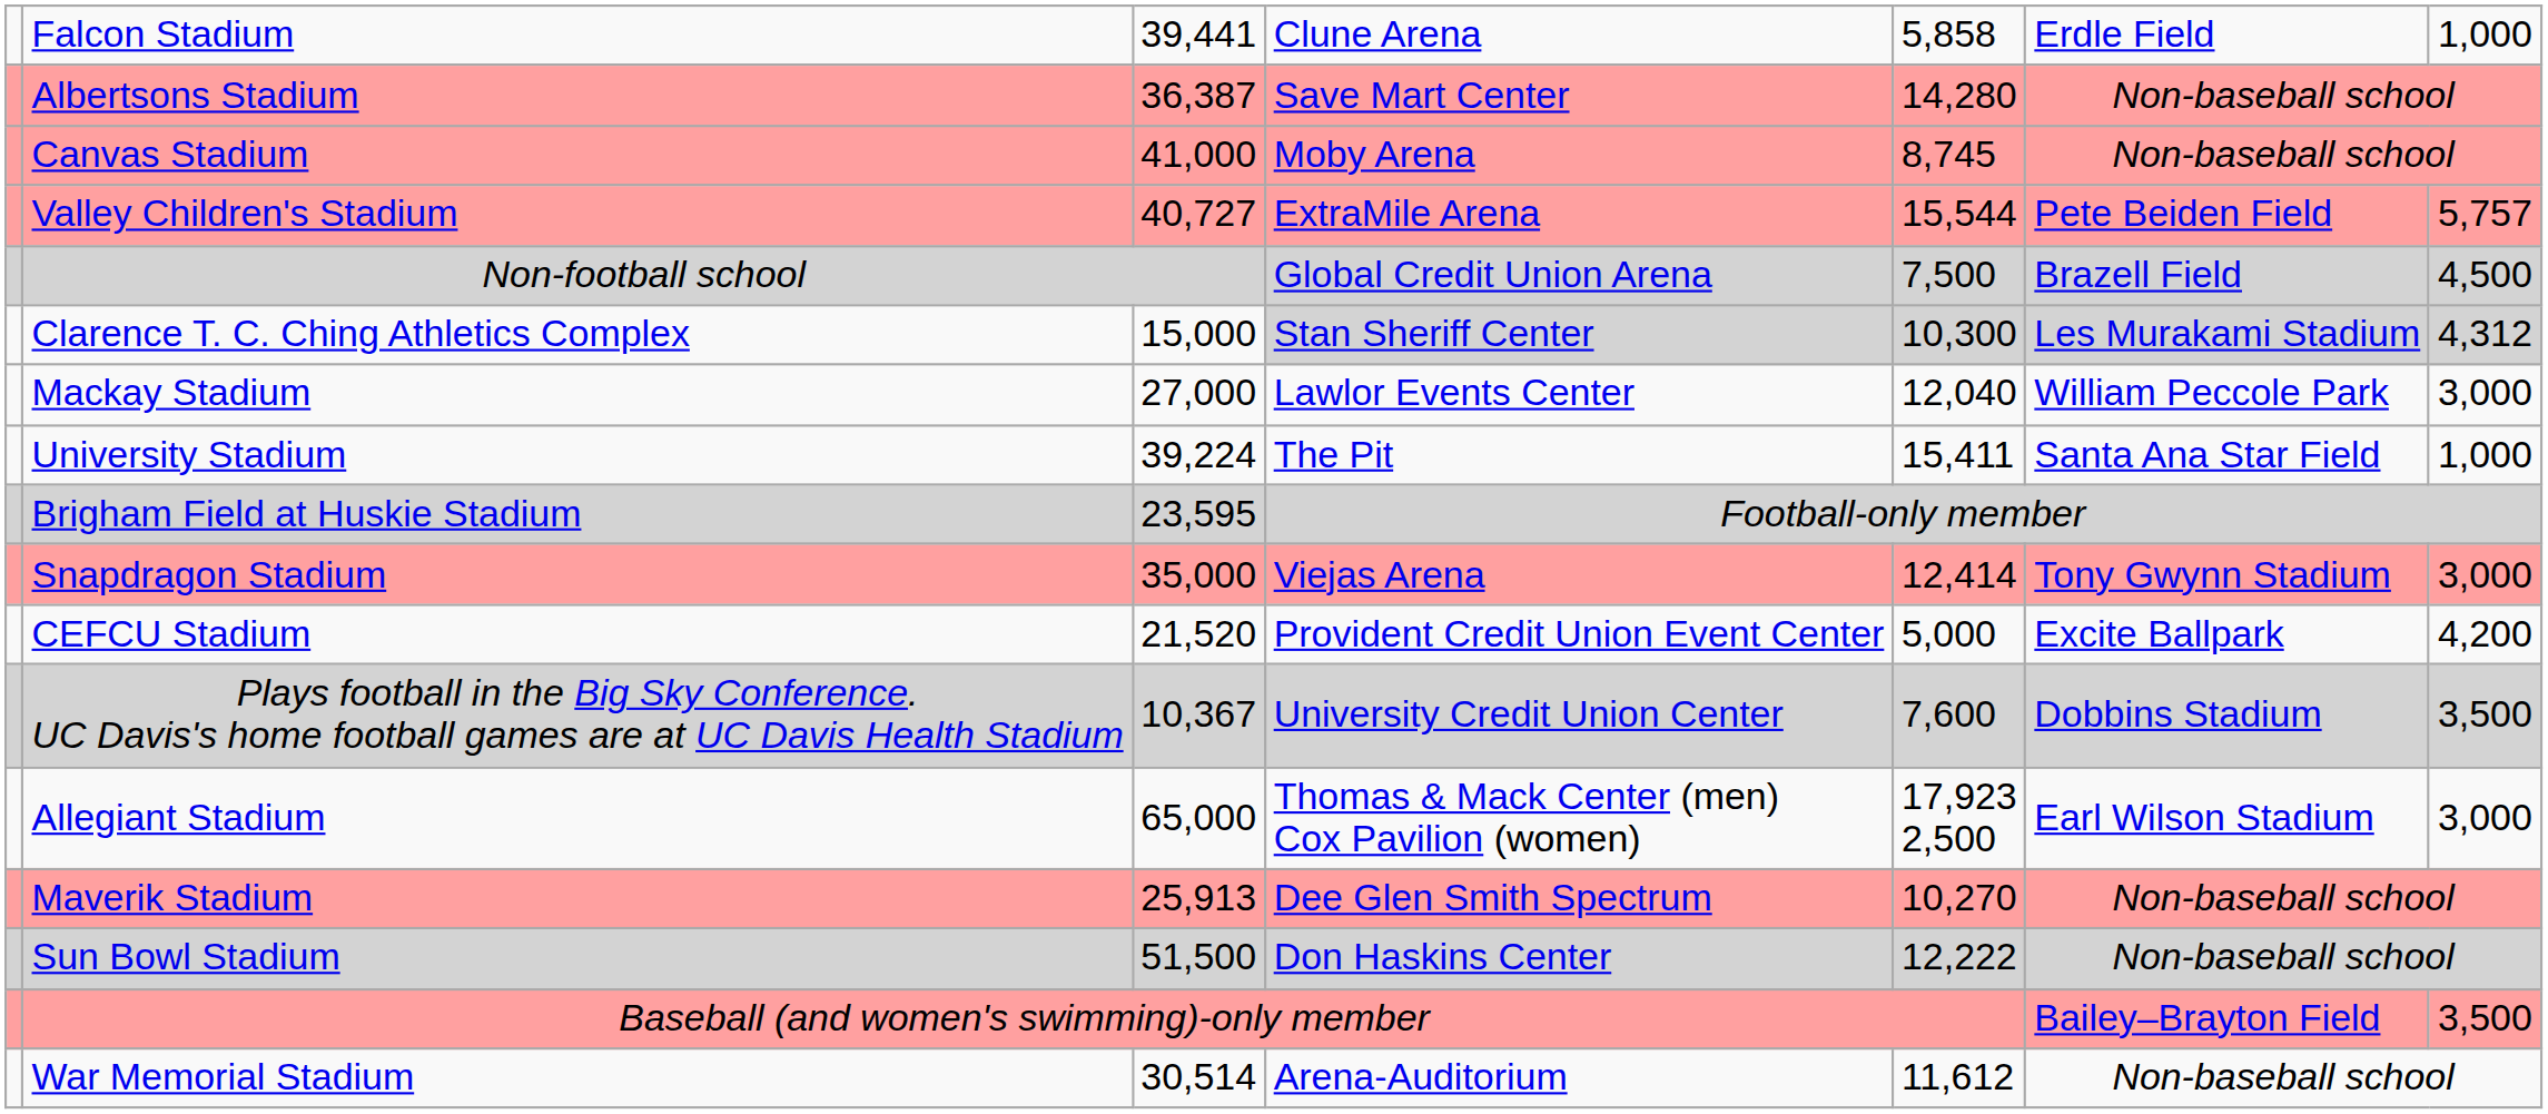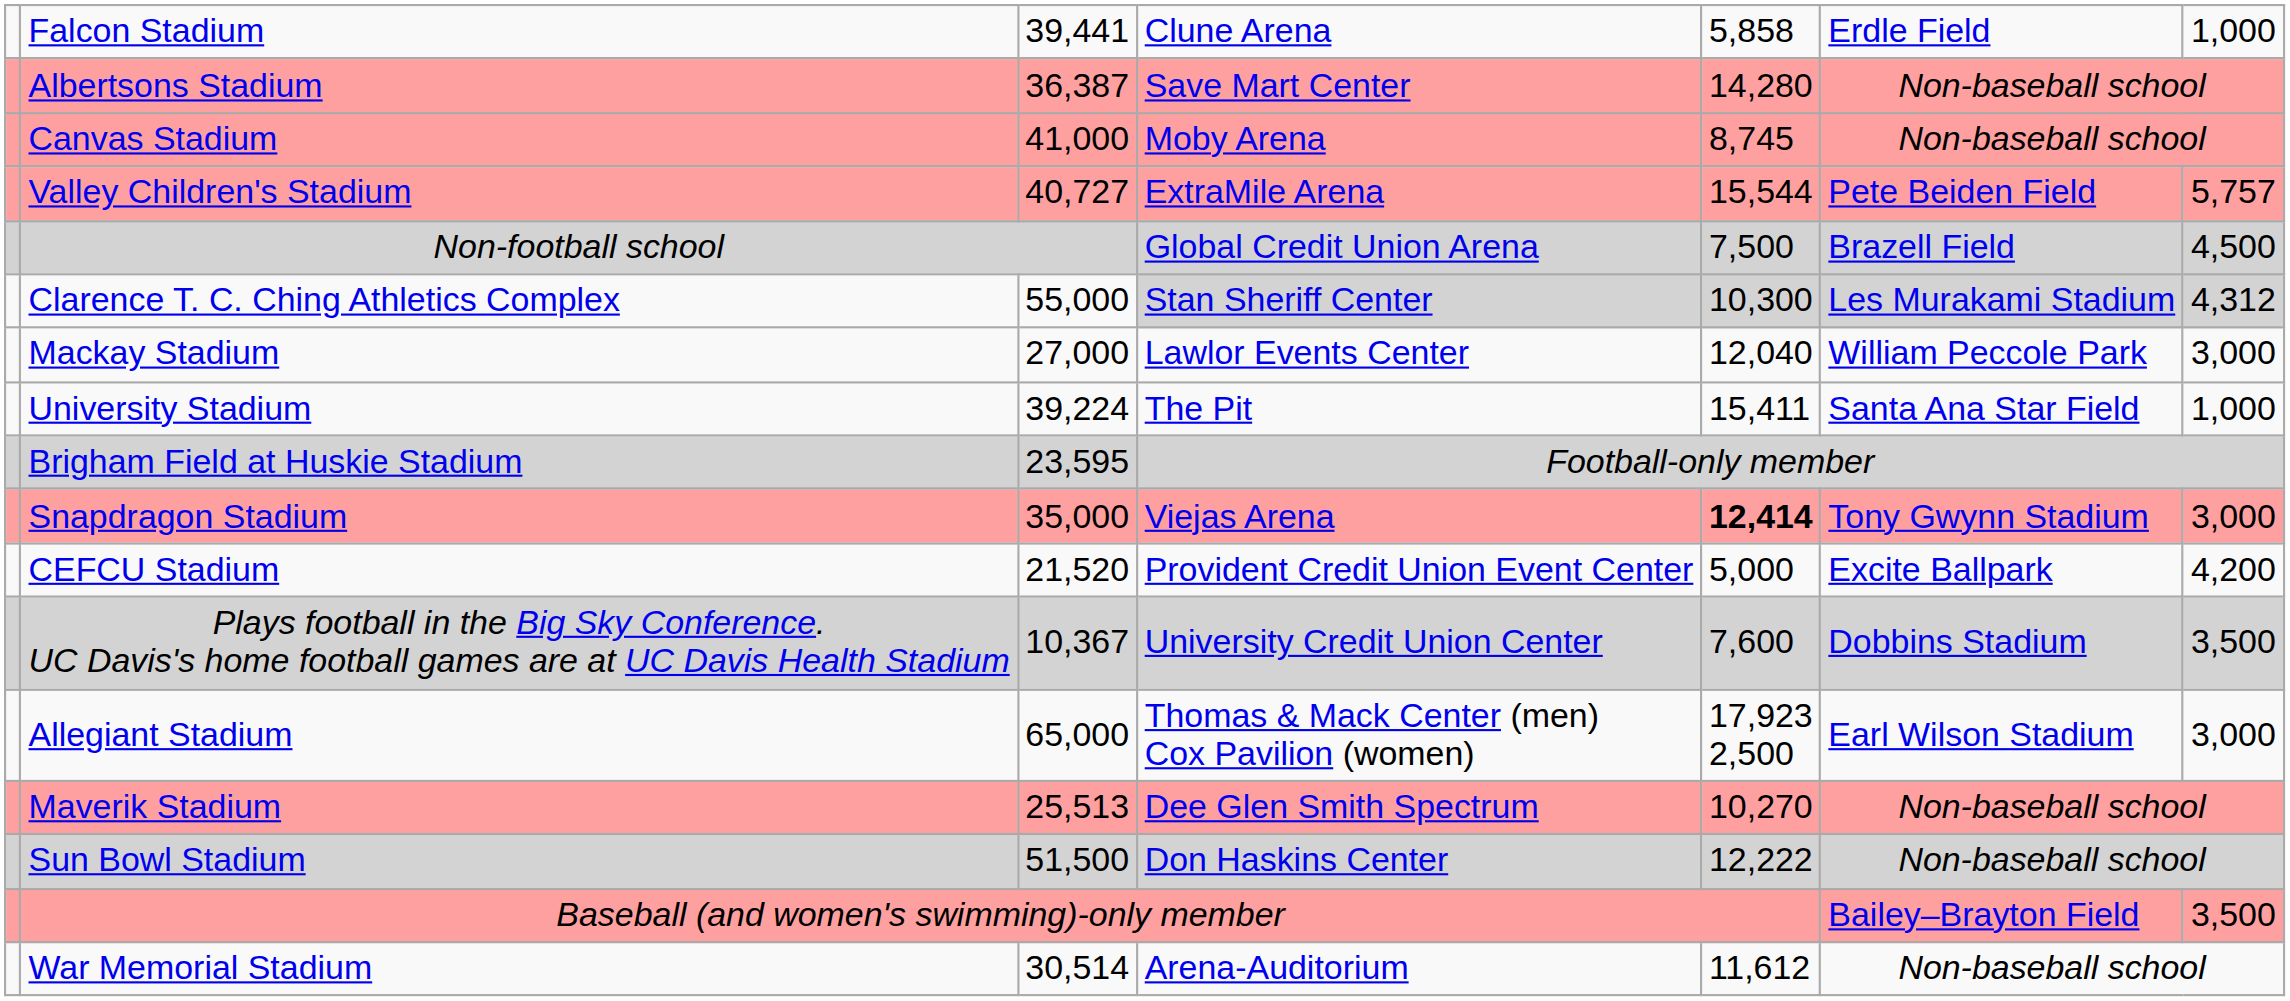Clarence T. C. Ching Athletics Complex | column 3: 15,000 -> 55,000
Snapdragon Stadium | column 5: normal -> bold
Maverik Stadium | column 3: 25,913 -> 25,513
